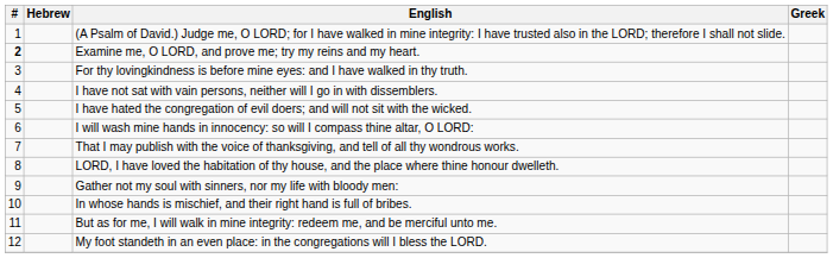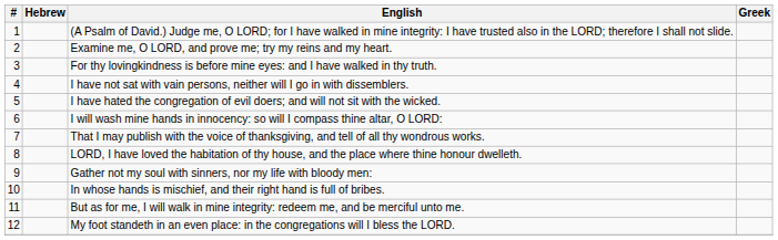Examine me, O LORD, and prove me; try my reins and my heart. | #: bold -> normal
